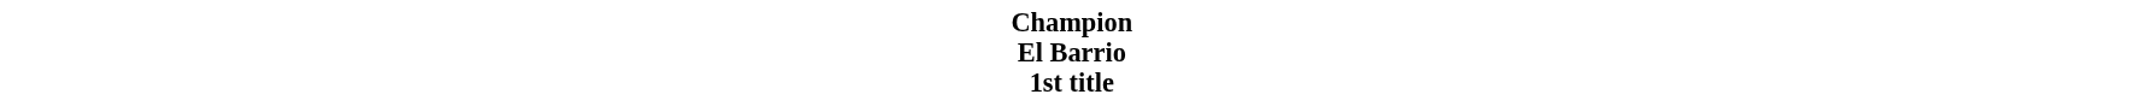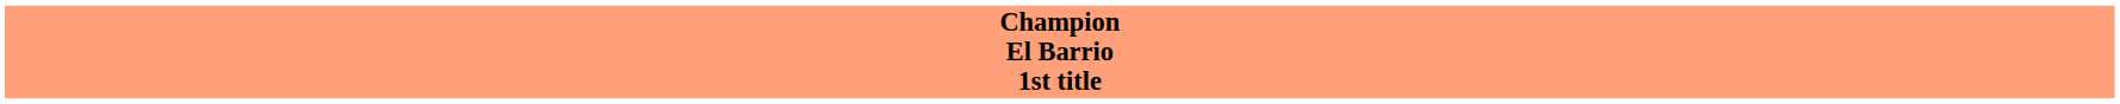row 1 | column 1: no background -> lightsalmon background
